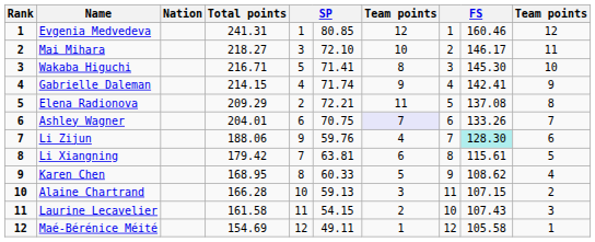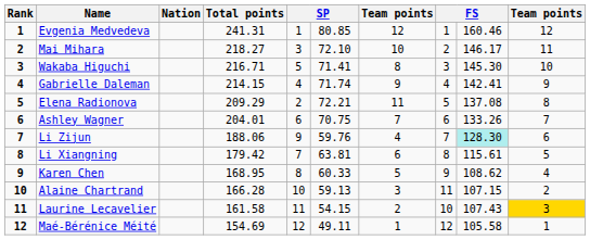Ashley Wagner | column 7: lavender background -> no background
Laurine Lecavelier | column 10: no background -> gold background
